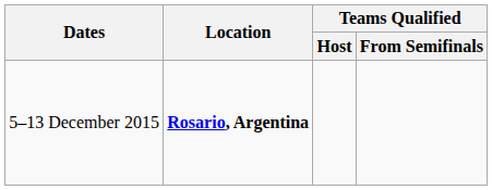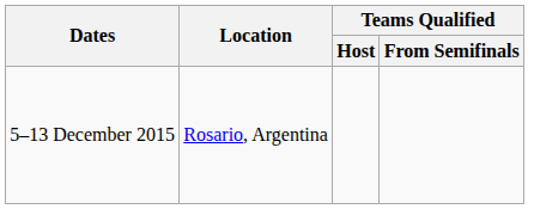5–13 December 2015 | Location: bold -> normal
